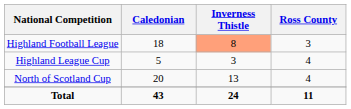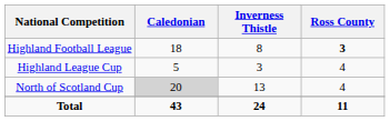Highland Football League | Inverness Thistle: lightsalmon background -> no background
Highland Football League | Ross County: normal -> bold
North of Scotland Cup | Caledonian: no background -> lightgrey background
